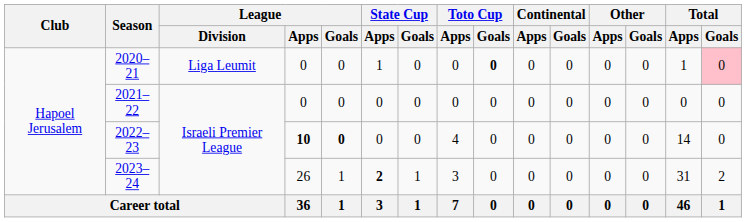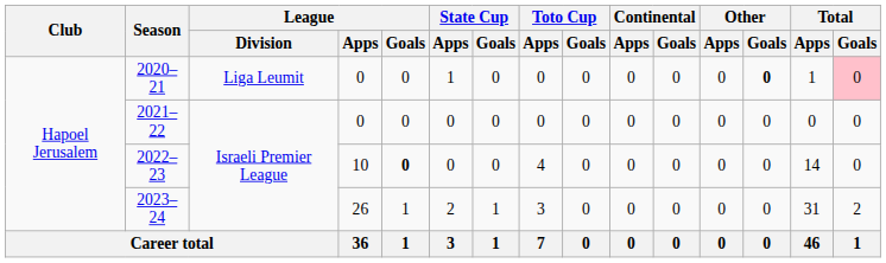2020–21 | Toto Cup / Goals: bold -> normal
2020–21 | Other / Goals: normal -> bold
2022–23 | League / Apps: bold -> normal
2023–24 | State Cup / Apps: bold -> normal
